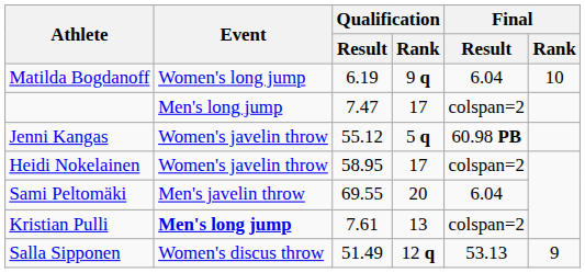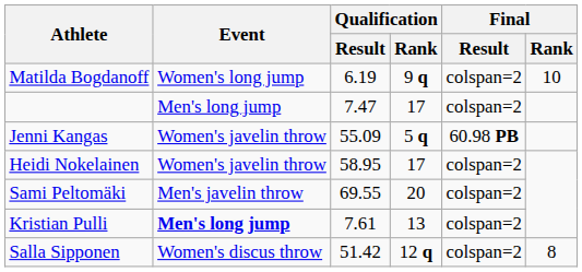Matilda Bogdanoff | Final / Result: 6.04 -> colspan=2
Jenni Kangas | Qualification / Result: 55.12 -> 55.09
Sami Peltomäki | Final / Result: 6.04 -> colspan=2
Salla Sipponen | Qualification / Result: 51.49 -> 51.42
Salla Sipponen | Final / Result: 53.13 -> colspan=2
Salla Sipponen | Final / Rank: 9 -> 8
